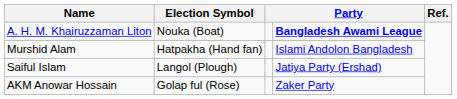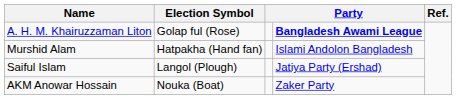A. H. M. Khairuzzaman Liton | Election Symbol: Nouka (Boat) -> Golap ful (Rose)
AKM Anowar Hossain | Election Symbol: Golap ful (Rose) -> Nouka (Boat)
